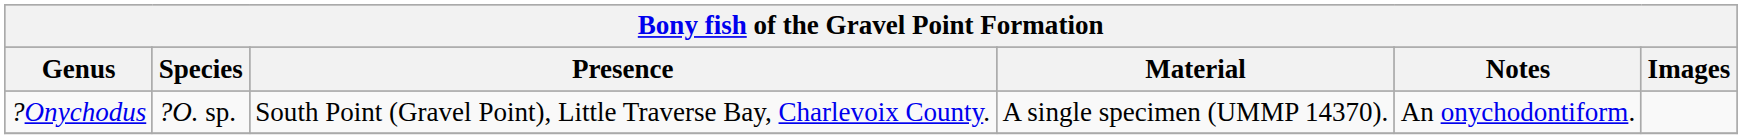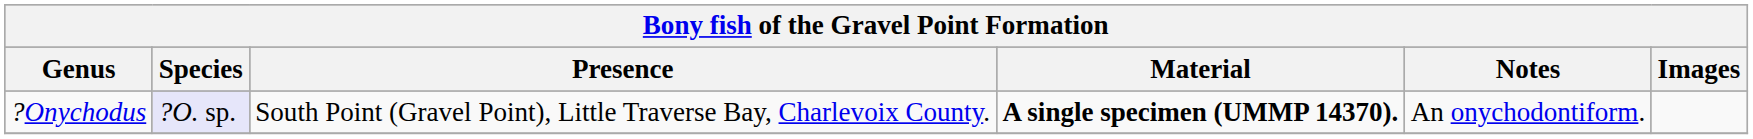?Onychodus | Species: no background -> lavender background
?Onychodus | Material: normal -> bold
